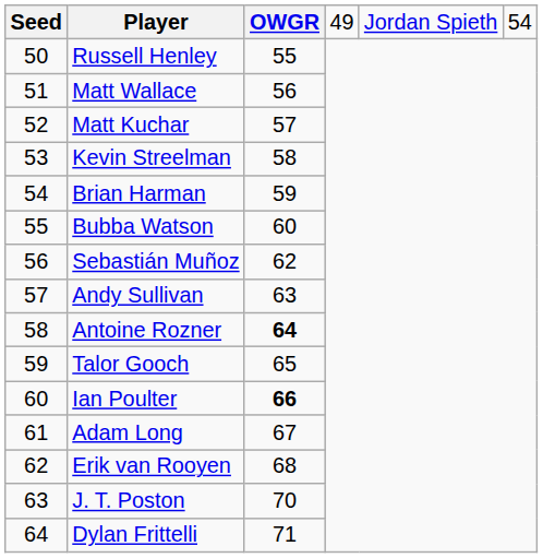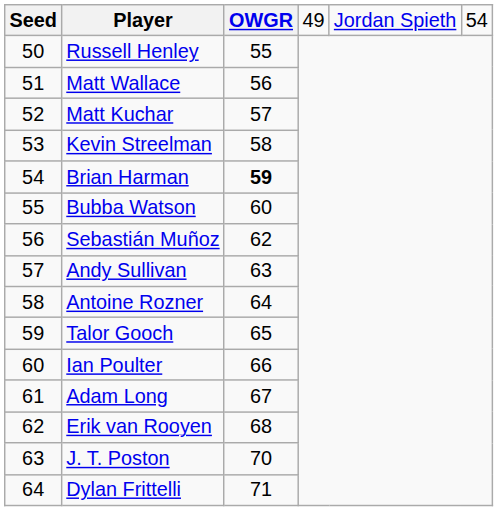Brian Harman | column 3: normal -> bold
Antoine Rozner | column 3: bold -> normal
Ian Poulter | column 3: bold -> normal
